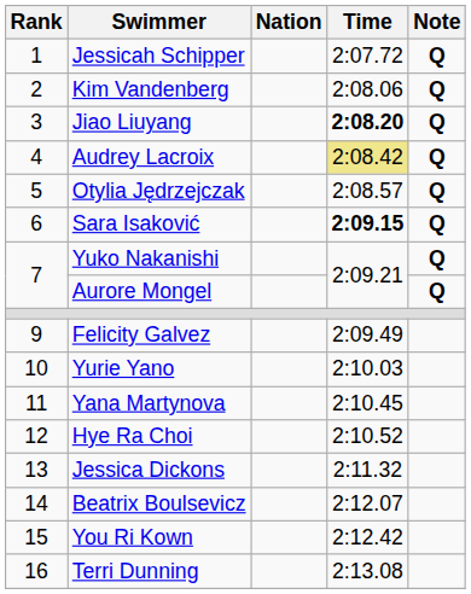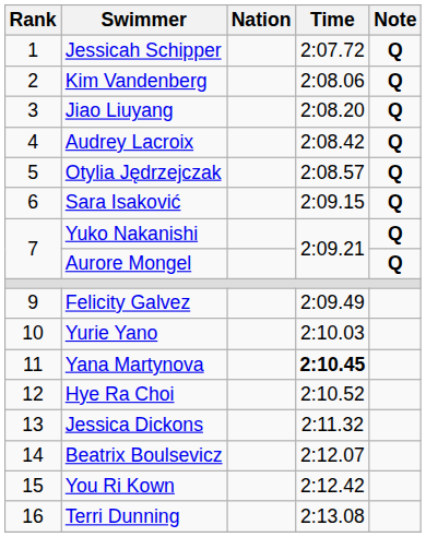Jiao Liuyang | Time: bold -> normal
Audrey Lacroix | Time: khaki background -> no background
Sara Isaković | Time: bold -> normal
Yana Martynova | Time: normal -> bold
